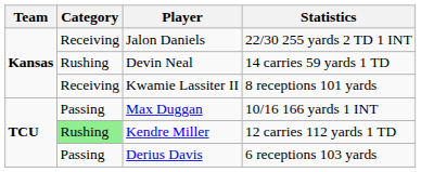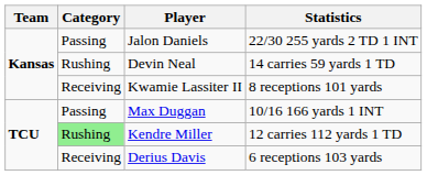Jalon Daniels | Category: Receiving -> Passing
Derius Davis | Category: Passing -> Receiving
